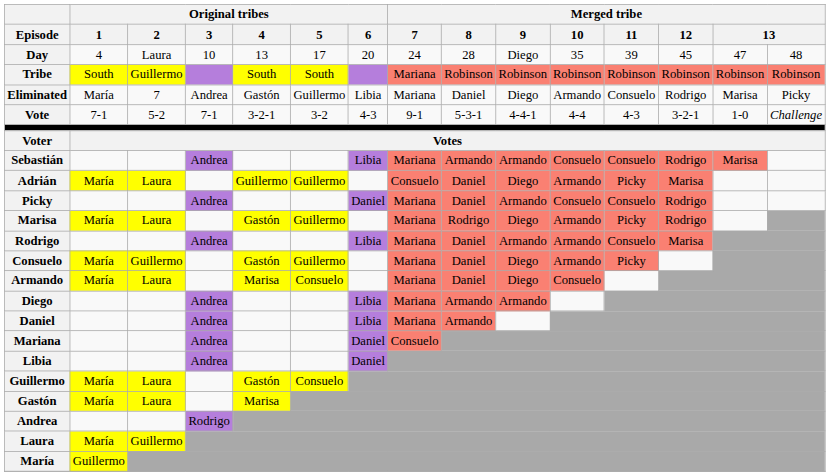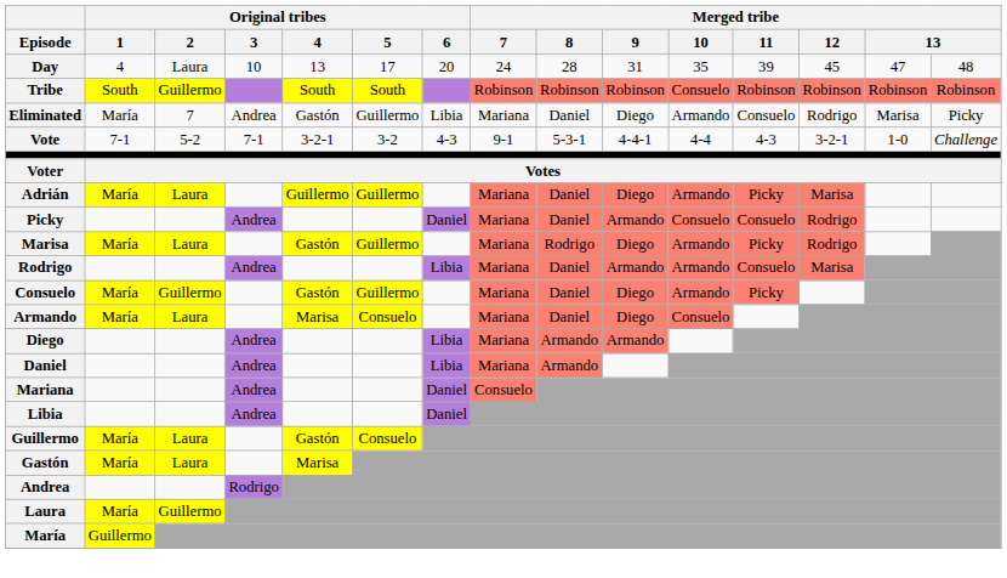Day | Merged tribe / 9: Diego -> 31
Tribe | Merged tribe / 7: Mariana -> Robinson
Tribe | Merged tribe / 10: Robinson -> Consuelo
- row: Sebastián | Andrea | Libia | Mariana | Armando | Armando | Consuelo | Consuelo | Rodrigo | Marisa
Adrián | Merged tribe / 7: Consuelo -> Mariana
